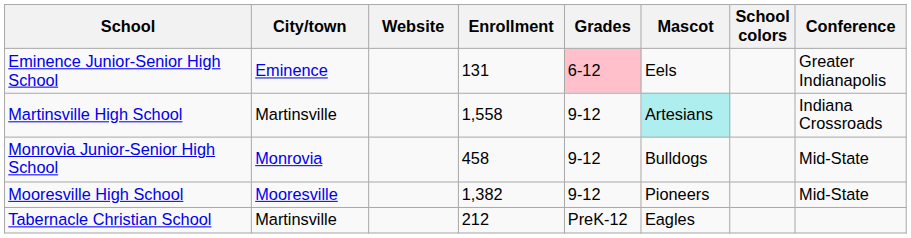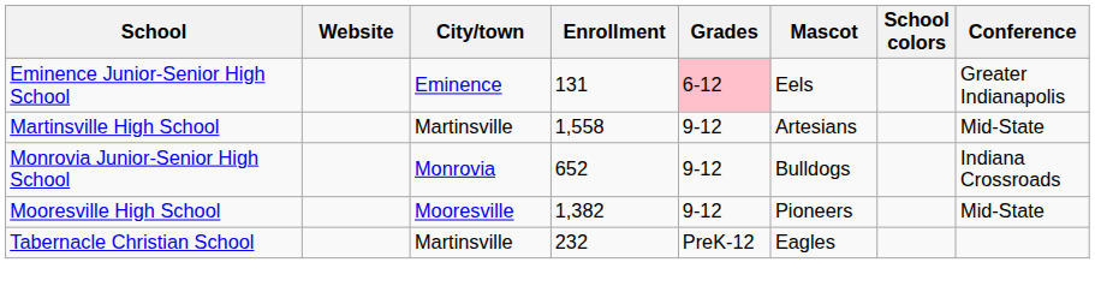columns swapped: City/town <-> Website
Martinsville High School | Mascot: paleturquoise background -> no background
Martinsville High School | Conference: Indiana Crossroads -> Mid-State
Monrovia Junior-Senior High School | Enrollment: 458 -> 652
Monrovia Junior-Senior High School | Conference: Mid-State -> Indiana Crossroads
Tabernacle Christian School | Enrollment: 212 -> 232
